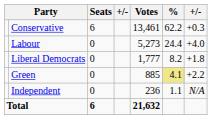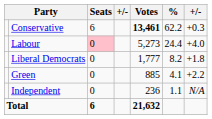Conservative | Votes: normal -> bold
Labour | Seats: no background -> pink background
Green | %: khaki background -> no background
